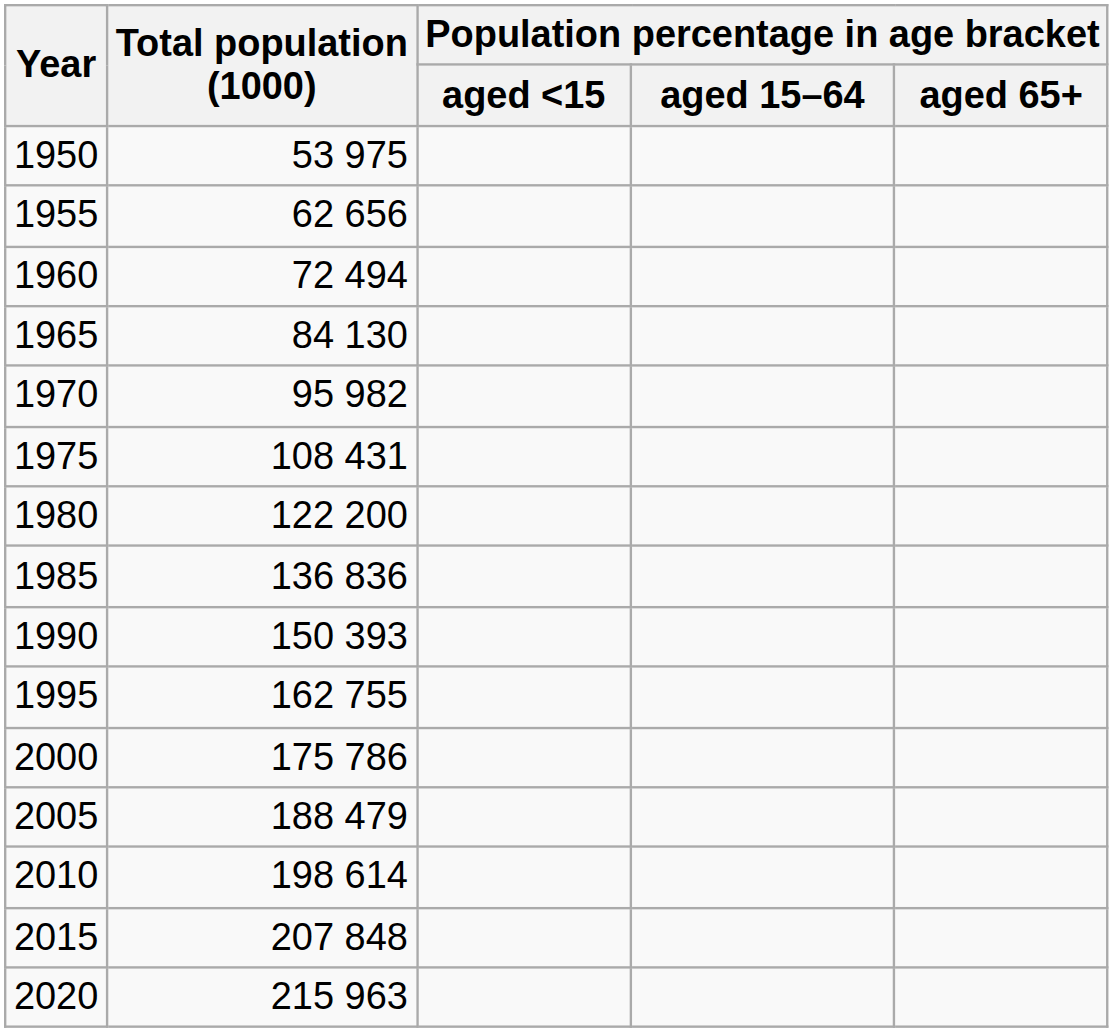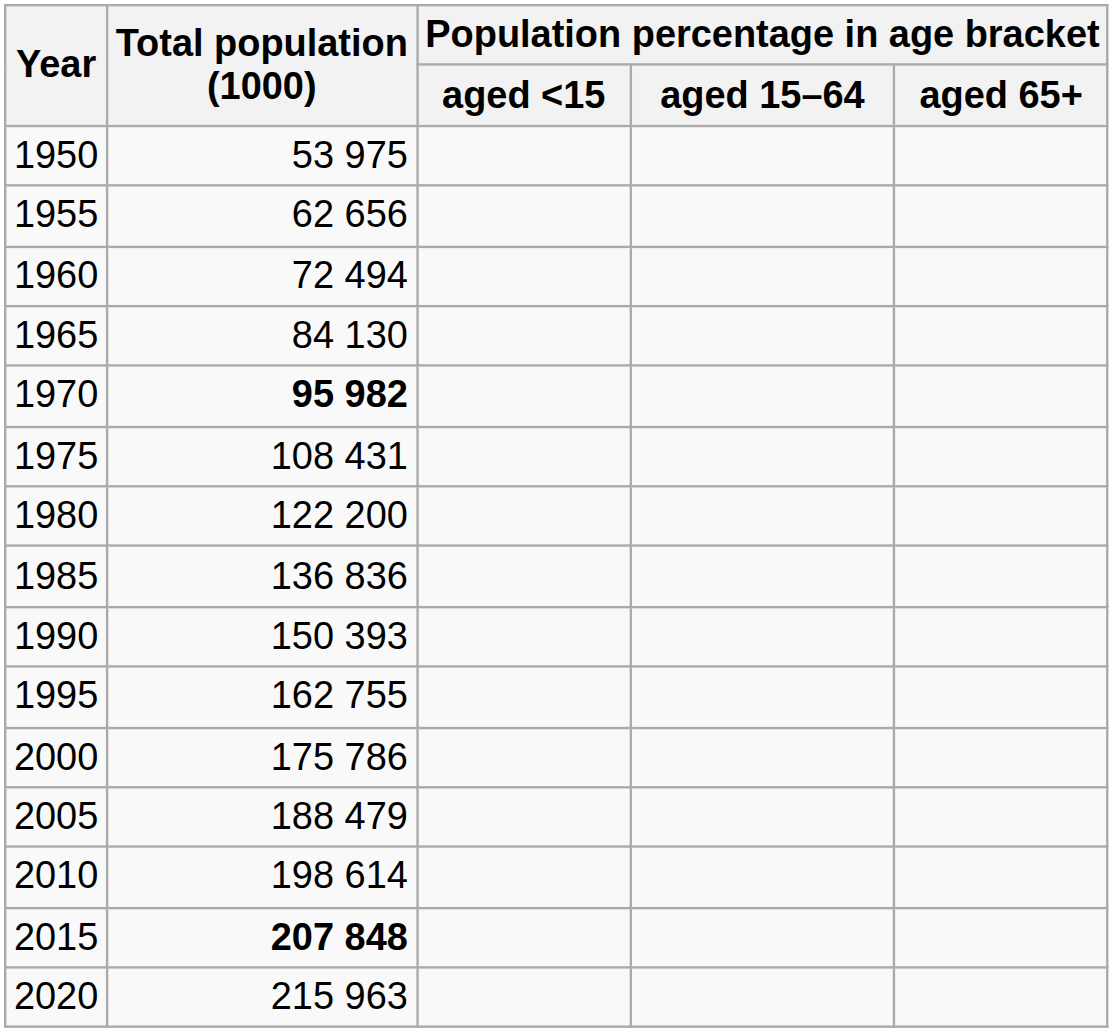1970 | Total population (1000): normal -> bold
2015 | Total population (1000): normal -> bold
